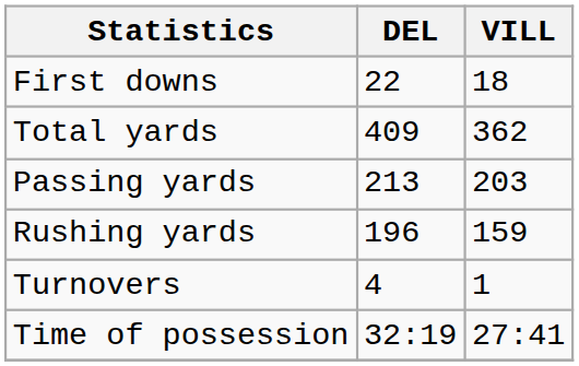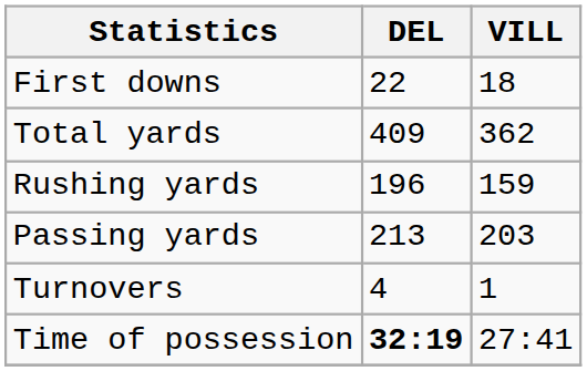rows swapped: Rushing yards <-> Passing yards
Time of possession | DEL: normal -> bold
